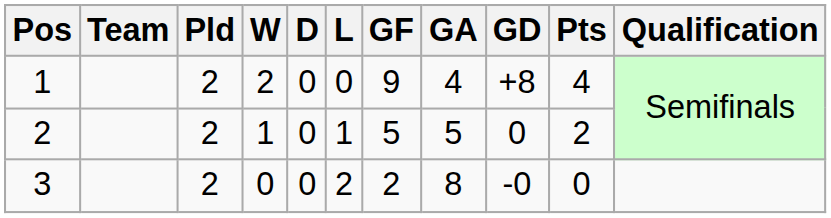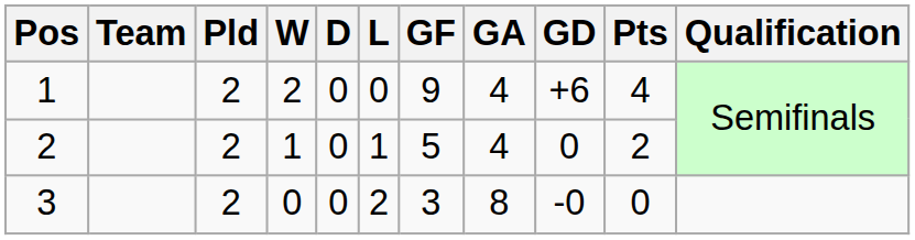row 2 | GD: +8 -> +6
row 3 | GA: 5 -> 4
row 4 | GF: 2 -> 3
